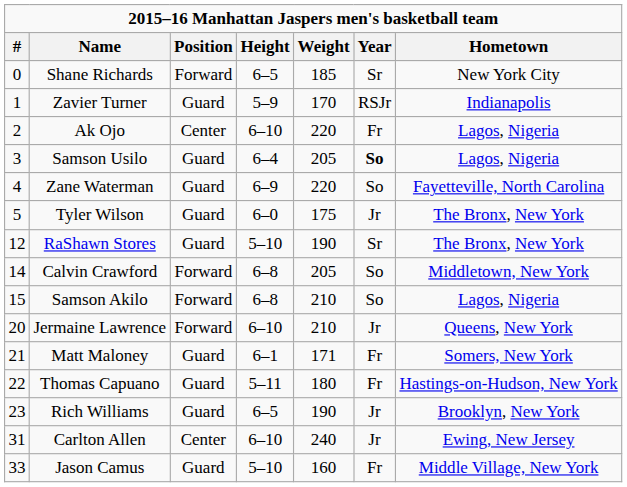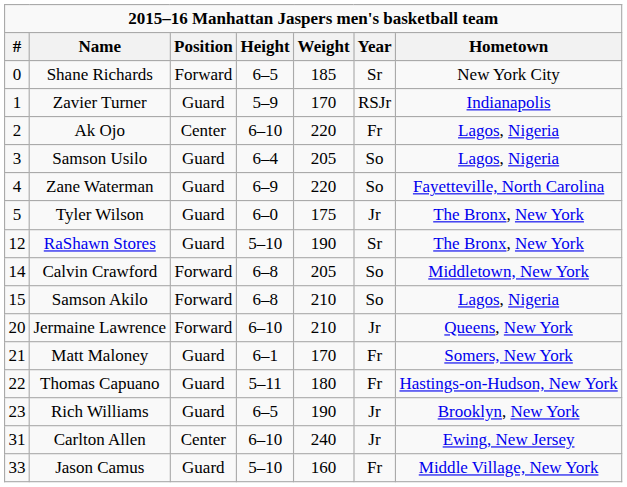Samson Usilo | Year: bold -> normal
Matt Maloney | Weight: 171 -> 170
